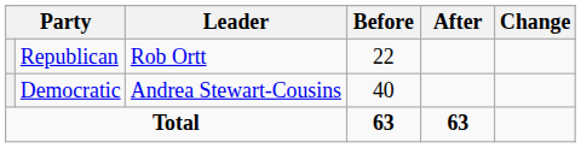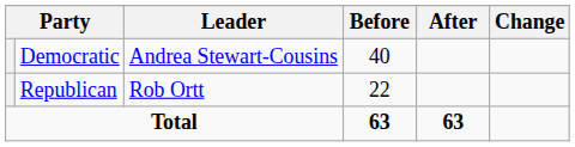rows swapped: Democratic <-> Republican
